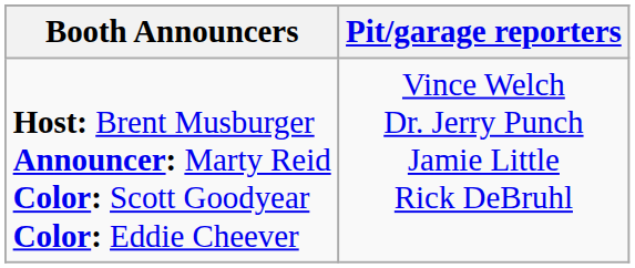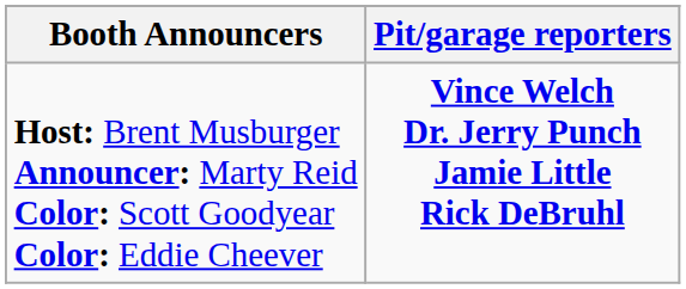row 2 | Pit/garage reporters: normal -> bold
